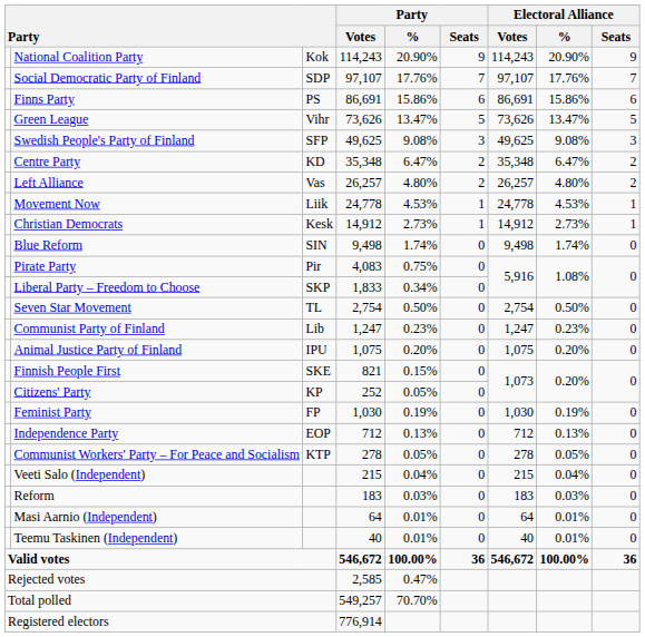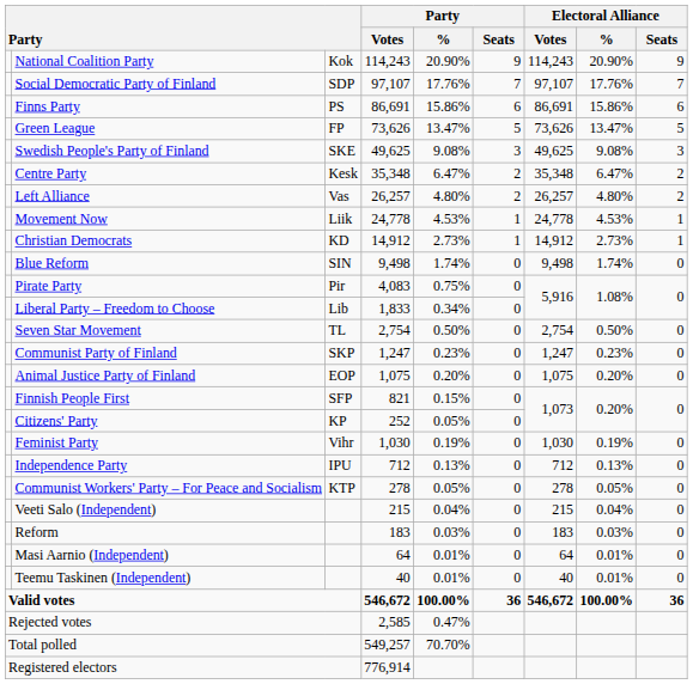Green League | column 3: Vihr -> FP
Swedish People's Party of Finland | column 3: SFP -> SKE
Centre Party | column 3: KD -> Kesk
Christian Democrats | column 3: Kesk -> KD
Liberal Party – Freedom to Choose | column 3: SKP -> Lib
Communist Party of Finland | column 3: Lib -> SKP
Animal Justice Party of Finland | column 3: IPU -> EOP
Finnish People First | column 3: SKE -> SFP
Feminist Party | column 3: FP -> Vihr
Independence Party | column 3: EOP -> IPU
